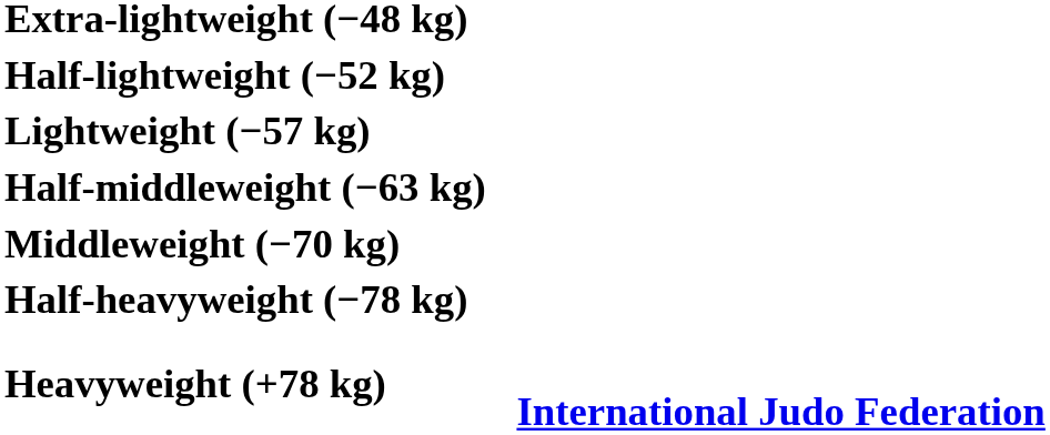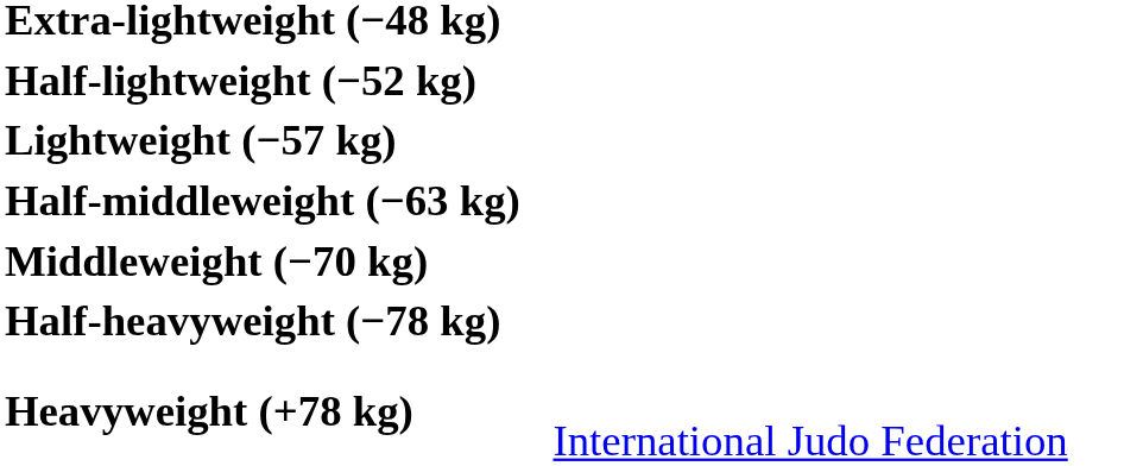Heavyweight (+78 kg) / International Judo Federation | column 2: bold -> normal
